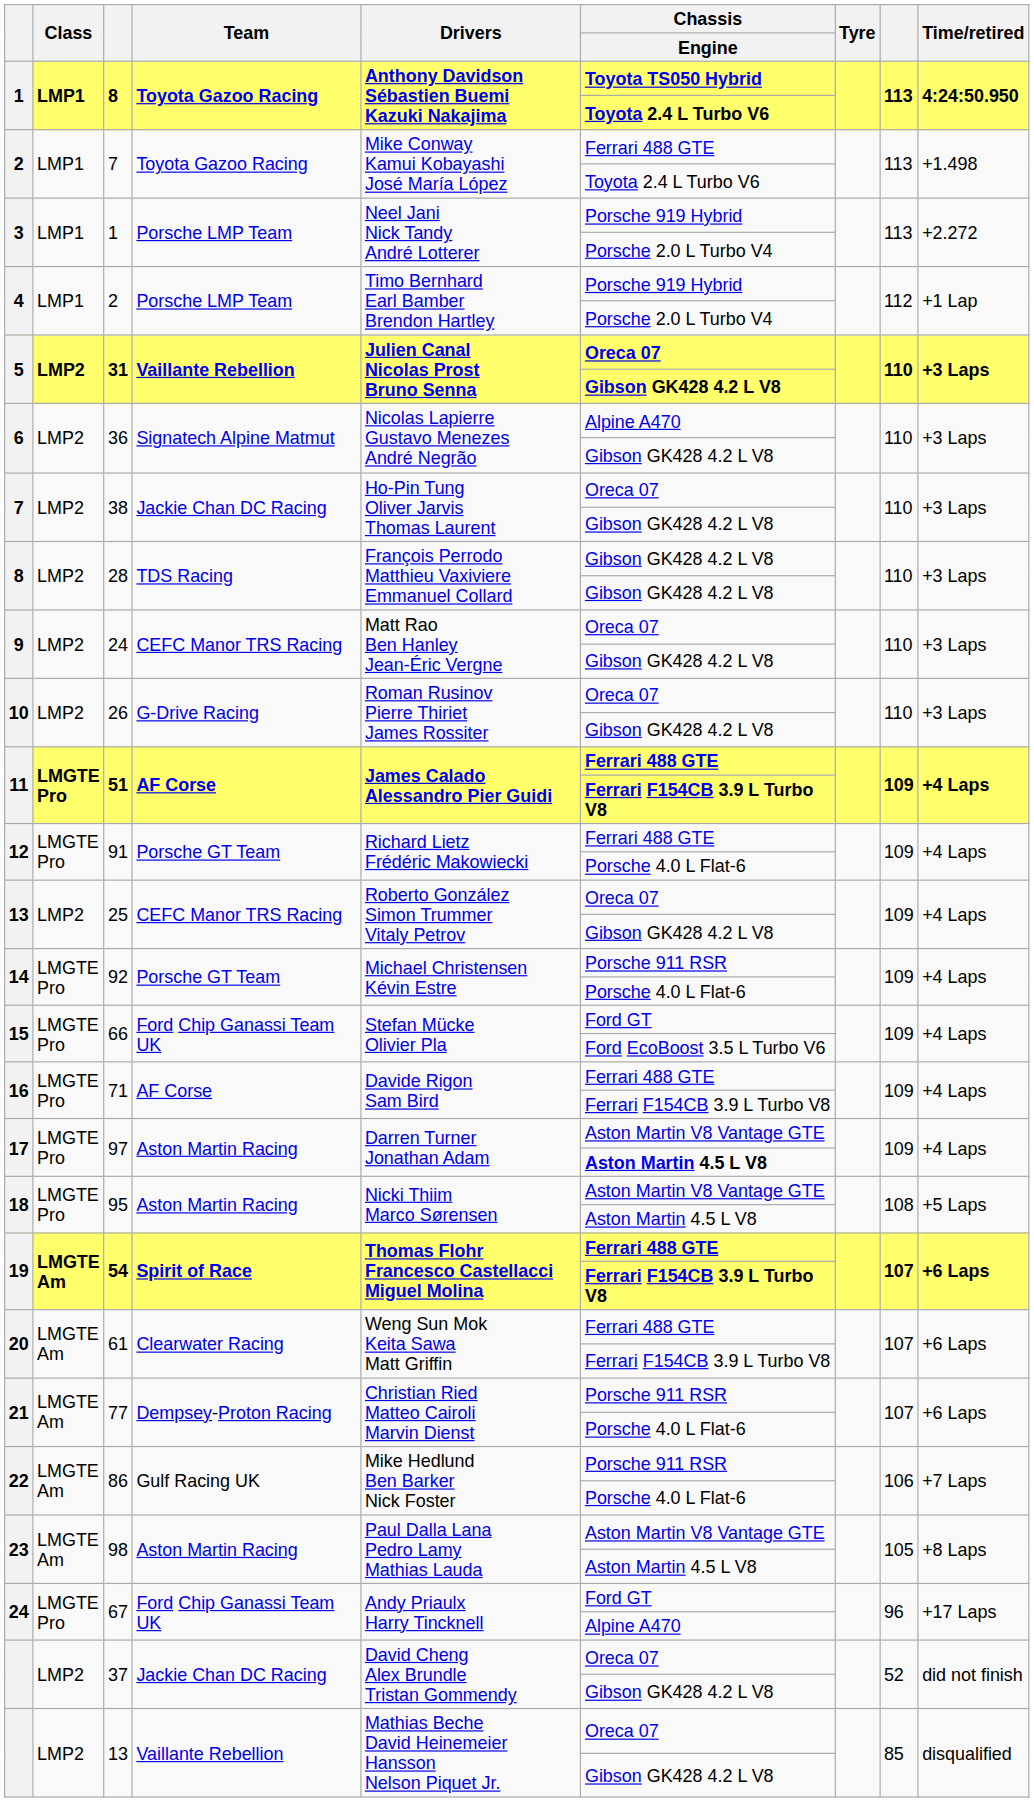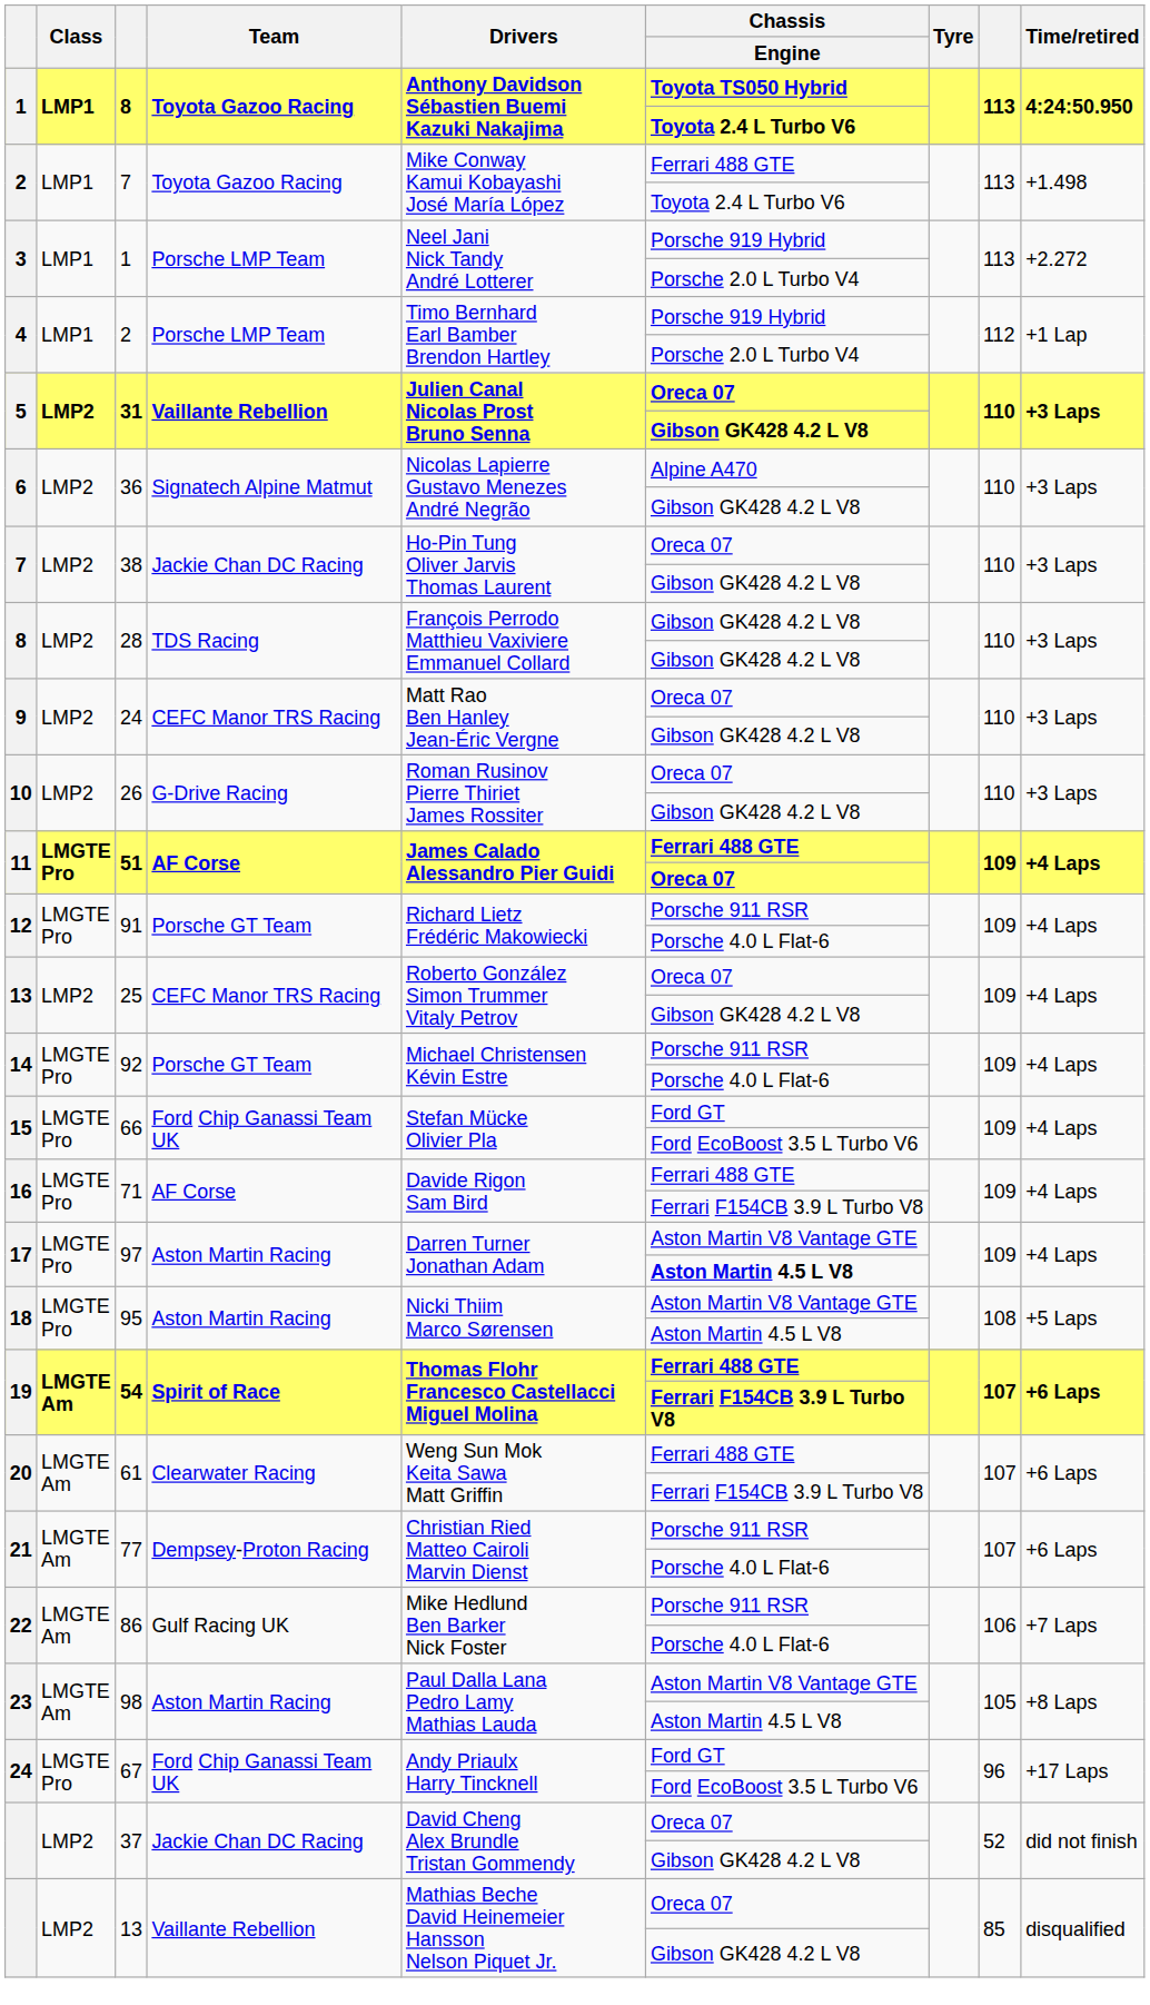row 24 | Chassis / Engine: Ferrari F154CB 3.9 L Turbo V8 -> Oreca 07
row 25 | Chassis / Engine: Ferrari 488 GTE -> Porsche 911 RSR
row 50 | Chassis / Engine: Alpine A470 -> Ford EcoBoost 3.5 L Turbo V6
